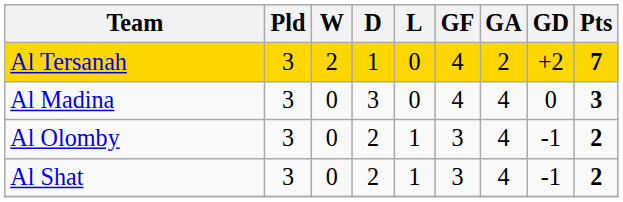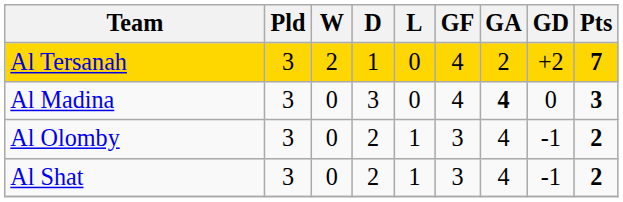Al Madina | GA: normal -> bold
